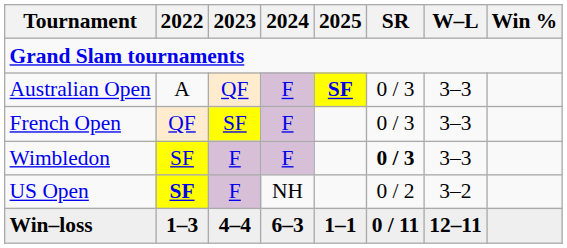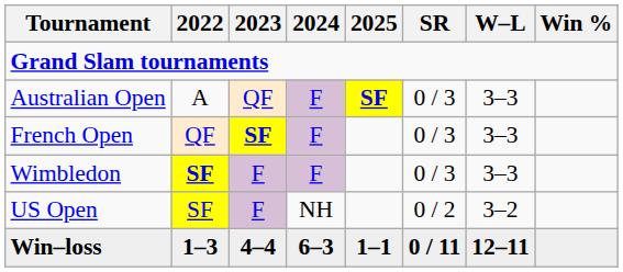French Open | 2023: normal -> bold
Wimbledon | 2022: normal -> bold
Wimbledon | SR: bold -> normal
US Open | 2022: bold -> normal
